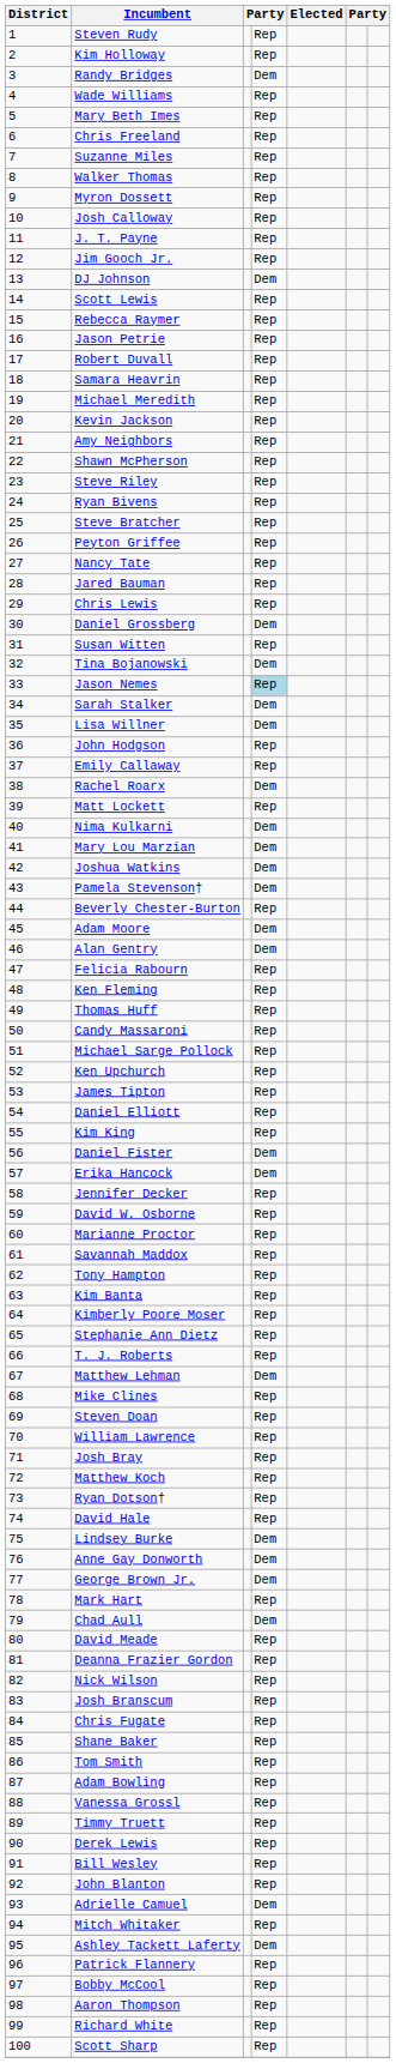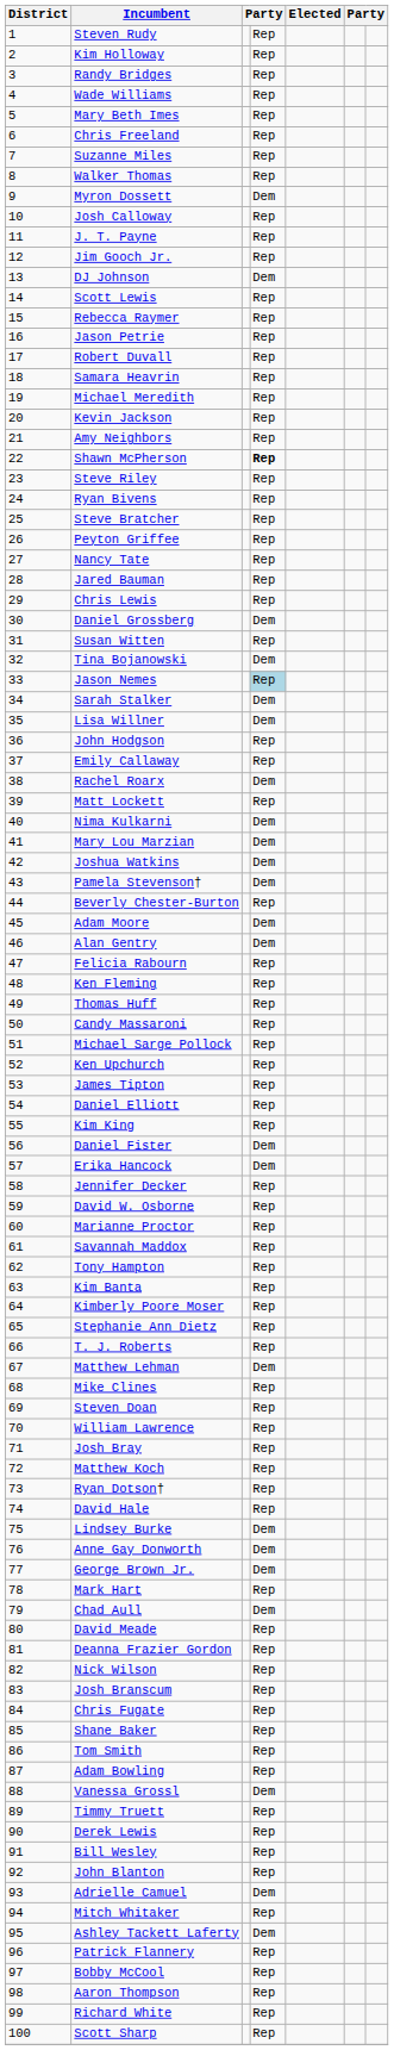Randy Bridges | column 4: Dem -> Rep
Myron Dossett | column 4: Rep -> Dem
Shawn McPherson | column 4: normal -> bold
Vanessa Grossl | column 4: Rep -> Dem
